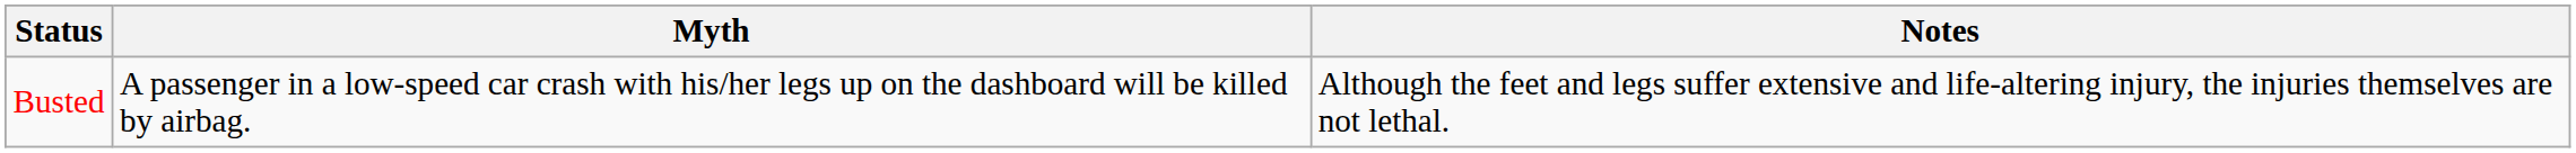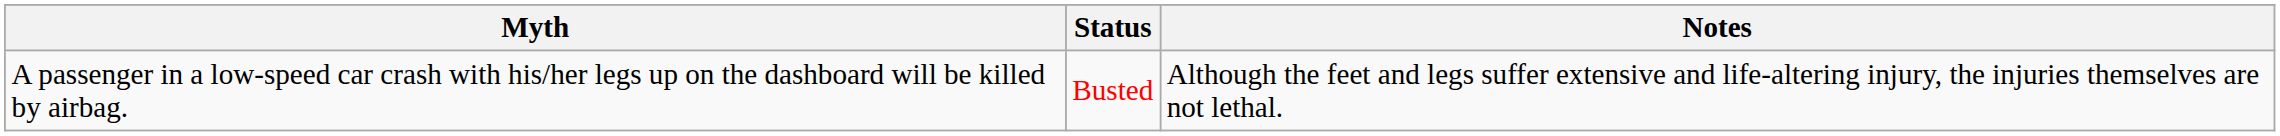columns swapped: Myth <-> Status
